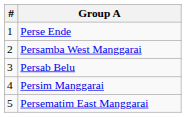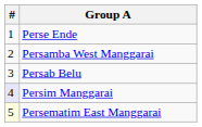Persim Manggarai | #: no background -> lavender background
Persematim East Manggarai | #: no background -> lightyellow background
